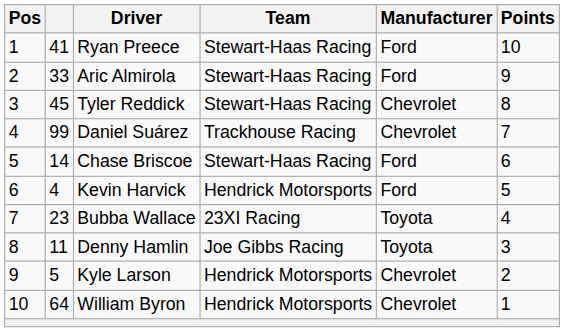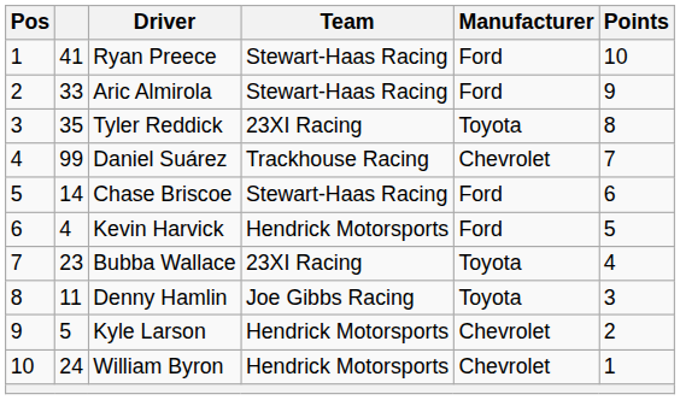Tyler Reddick | column 2: 45 -> 35
Tyler Reddick | Team: Stewart-Haas Racing -> 23XI Racing
Tyler Reddick | Manufacturer: Chevrolet -> Toyota
William Byron | column 2: 64 -> 24
